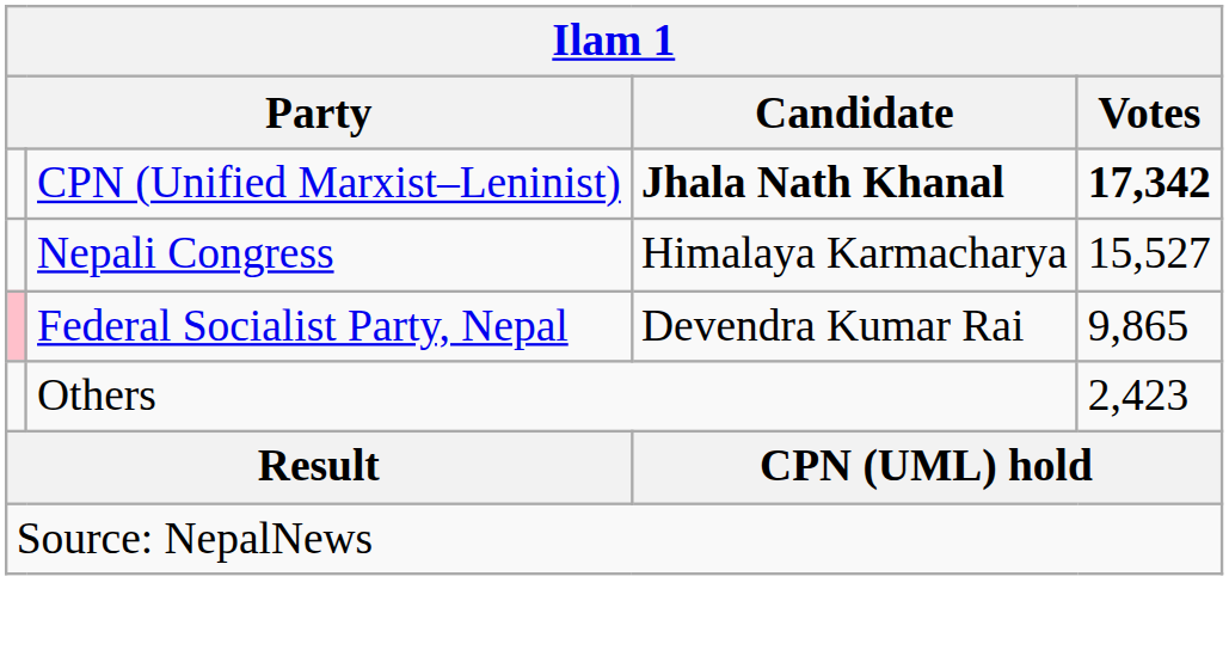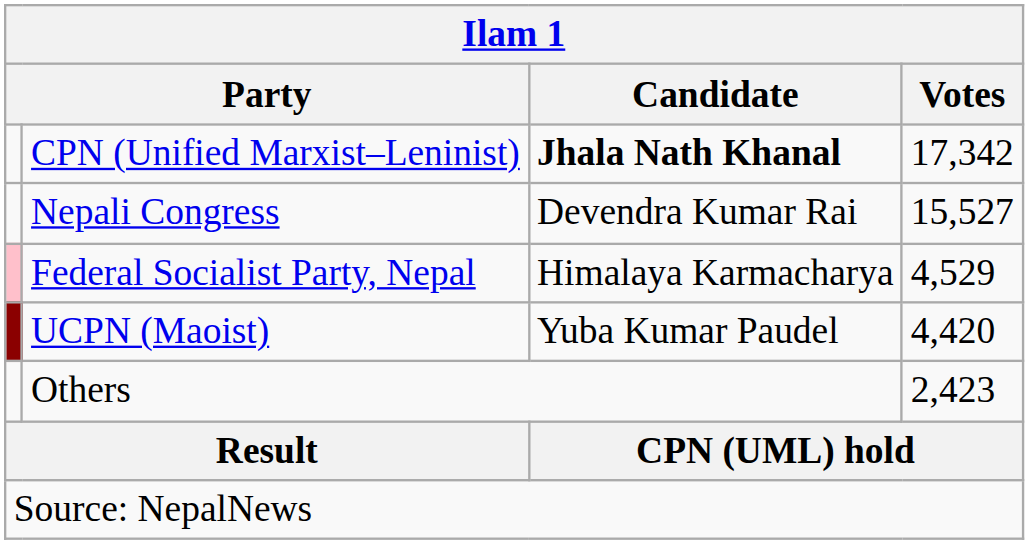CPN (Unified Marxist–Leninist) | Votes: bold -> normal
Nepali Congress | Candidate: Himalaya Karmacharya -> Devendra Kumar Rai
Federal Socialist Party, Nepal | Candidate: Devendra Kumar Rai -> Himalaya Karmacharya
Federal Socialist Party, Nepal | Votes: 9,865 -> 4,529
+ row: UCPN (Maoist) | Yuba Kumar Paudel | 4,420
